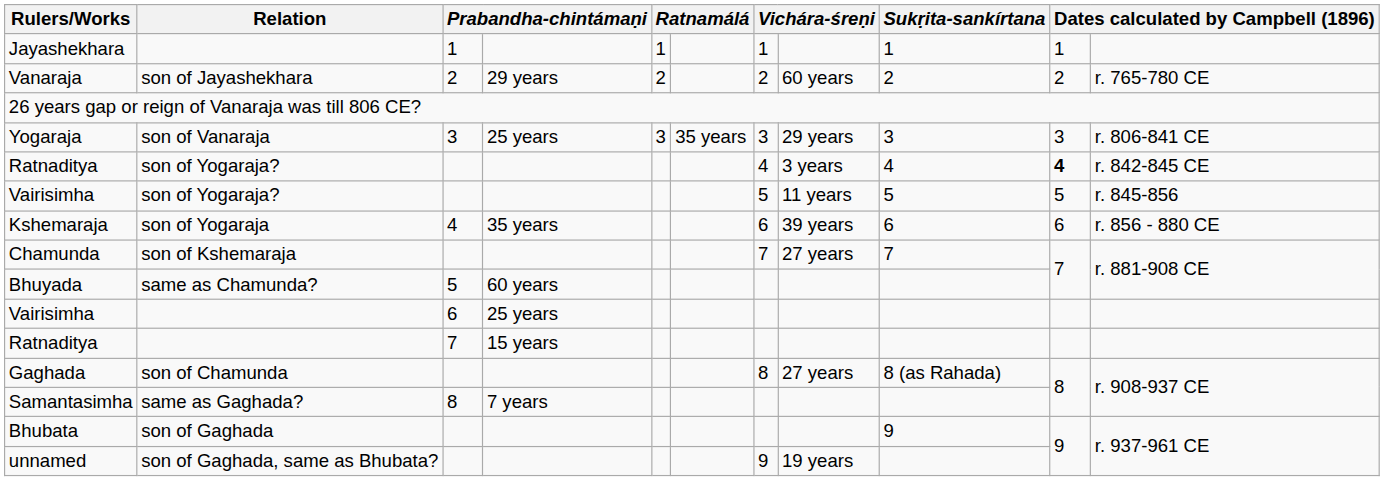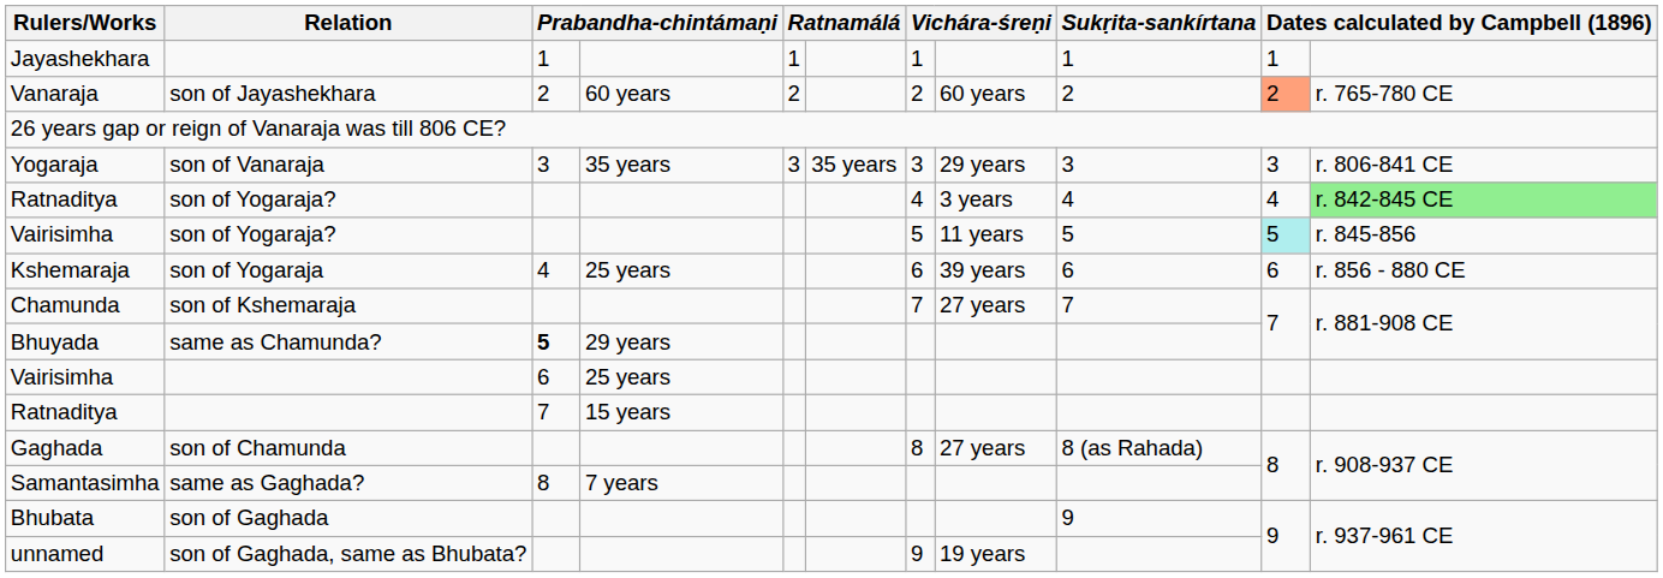Vanaraja | column 4: 29 years -> 60 years
Vanaraja | column 10: no background -> lightsalmon background
Yogaraja | column 4: 25 years -> 35 years
Ratnaditya / son of Yogaraja? | column 10: bold -> normal
Ratnaditya / son of Yogaraja? | column 11: no background -> lightgreen background
Vairisimha / son of Yogaraja? | column 10: no background -> paleturquoise background
Kshemaraja | column 4: 35 years -> 25 years
Bhuyada | column 3: normal -> bold
Bhuyada | column 4: 60 years -> 29 years
